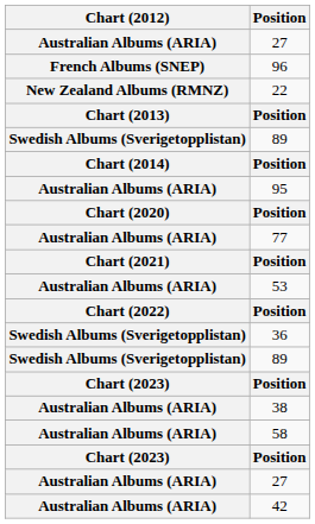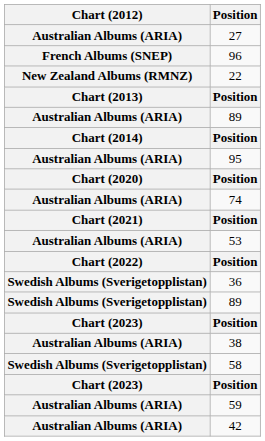row 6 | Chart (2012): Swedish Albums (Sverigetopplistan) -> Australian Albums (ARIA)
row 10 | Position: 77 -> 74
row 18 | Chart (2012): Australian Albums (ARIA) -> Swedish Albums (Sverigetopplistan)
row 20 | Position: 27 -> 59
